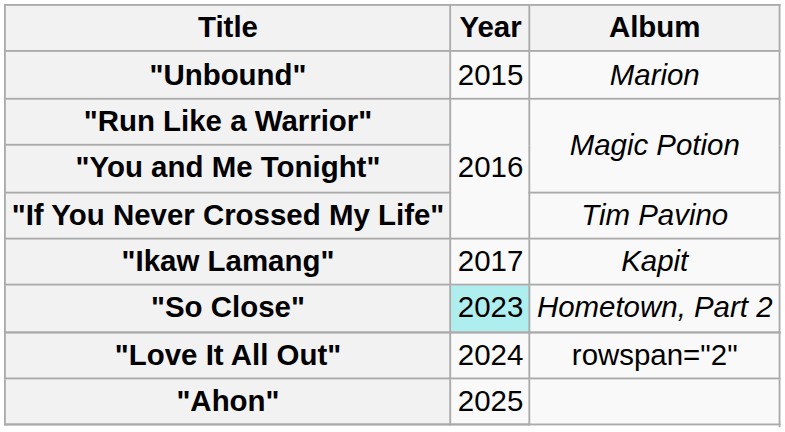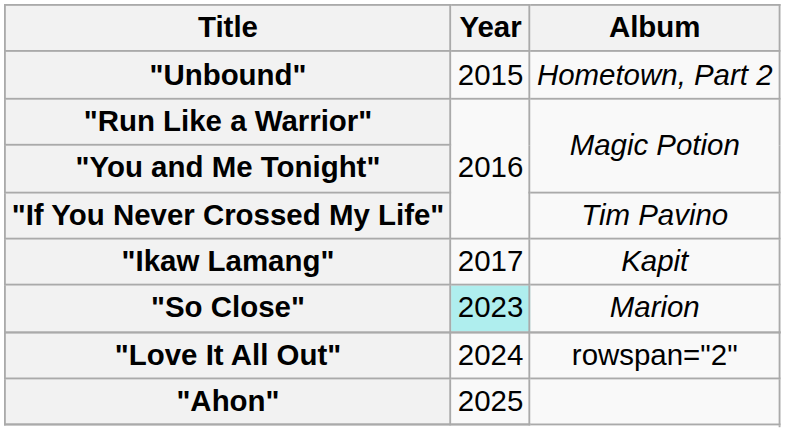"Unbound" | Album: Marion -> Hometown, Part 2
"So Close" | Album: Hometown, Part 2 -> Marion
